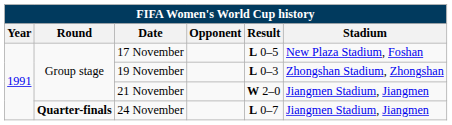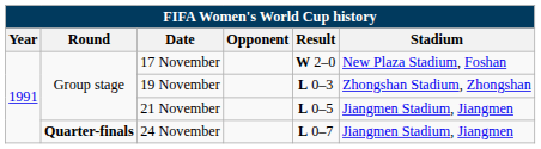17 November | Result: L 0–5 -> W 2–0
21 November | Result: W 2–0 -> L 0–5
